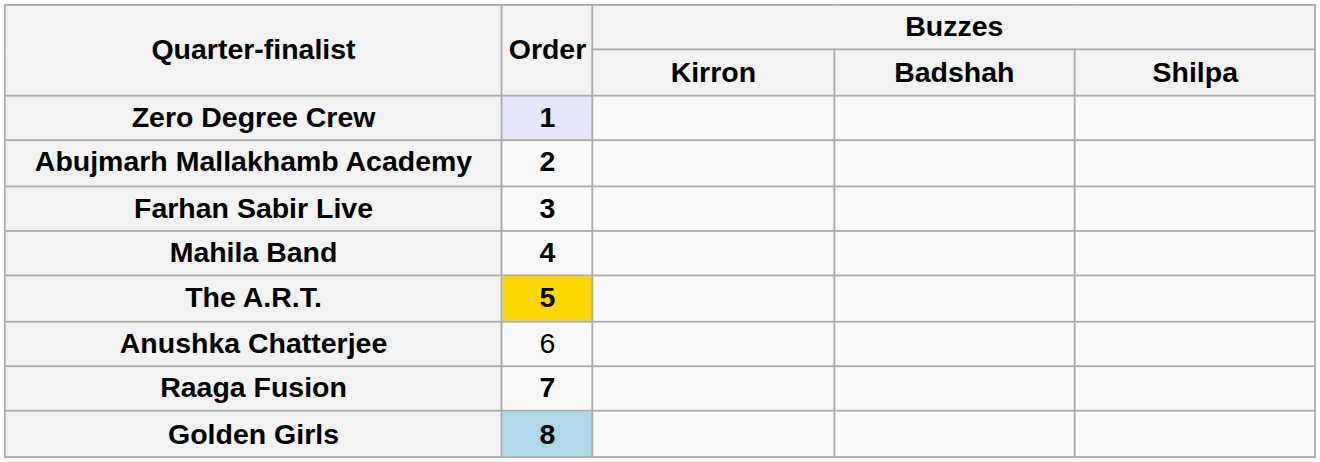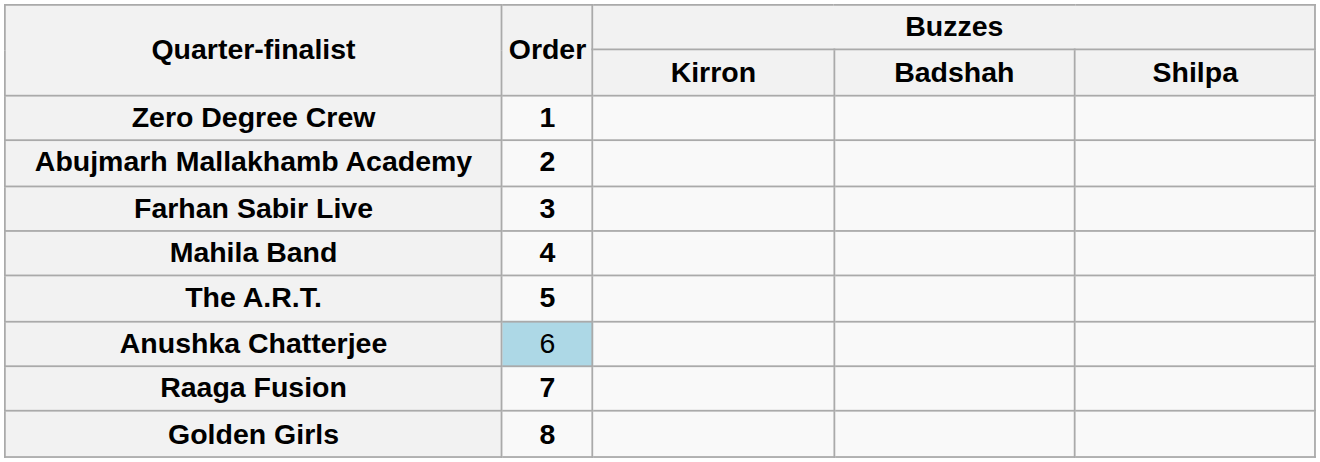Zero Degree Crew | Order: lavender background -> no background
The A.R.T. | Order: gold background -> no background
Anushka Chatterjee | Order: no background -> lightblue background
Golden Girls | Order: lightblue background -> no background
